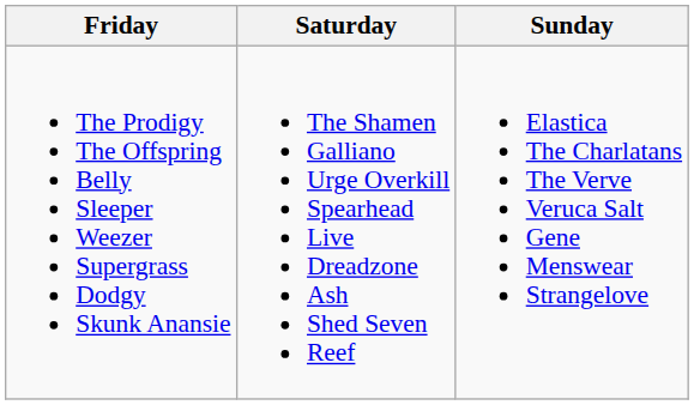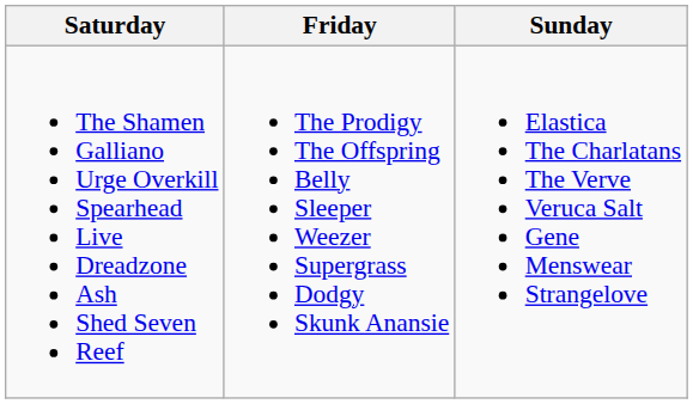columns swapped: Friday <-> Saturday
